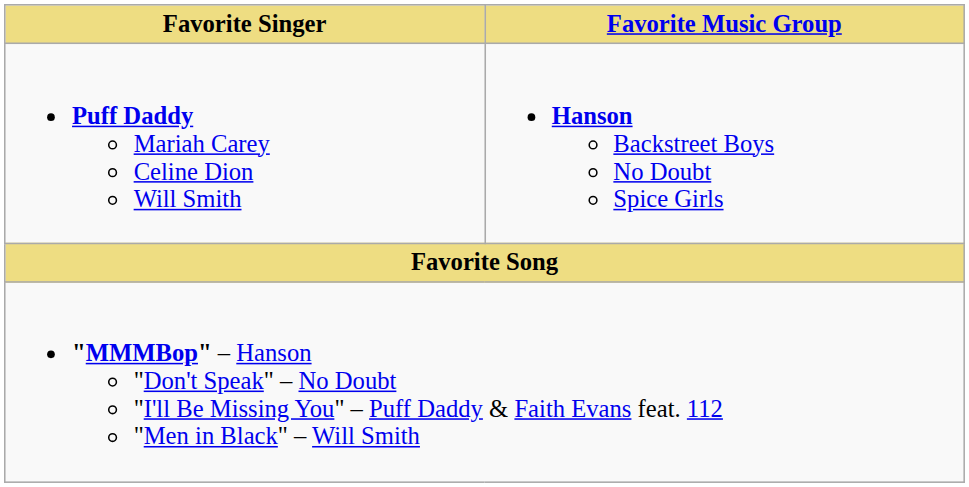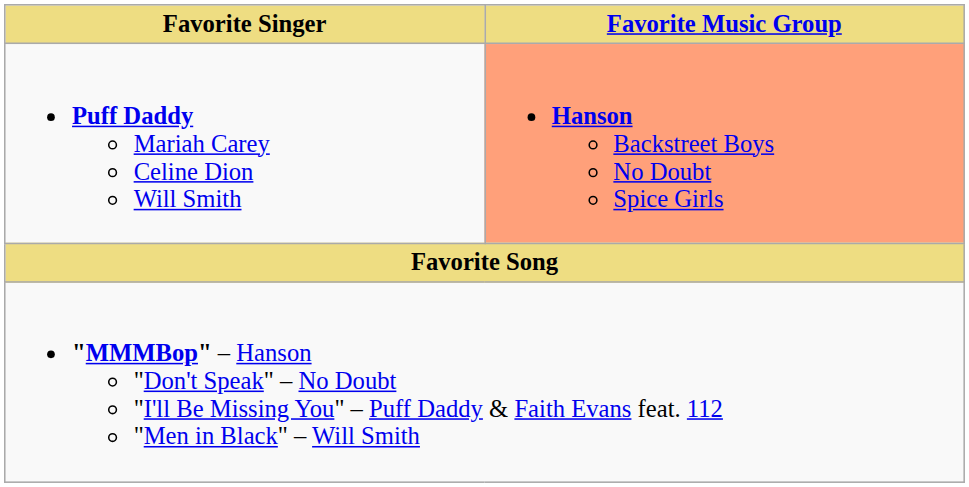Puff Daddy Mariah Carey Celine Dion Will Smith | Favorite Music Group: no background -> lightsalmon background
